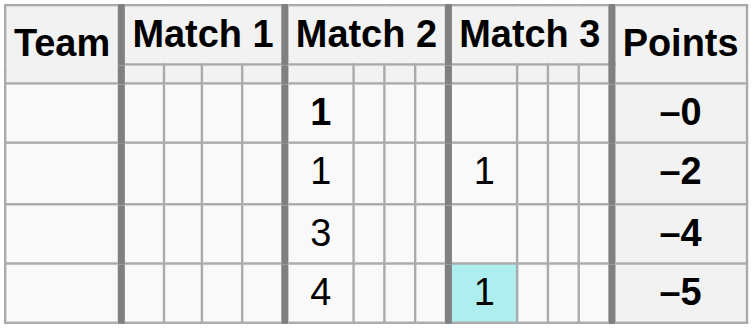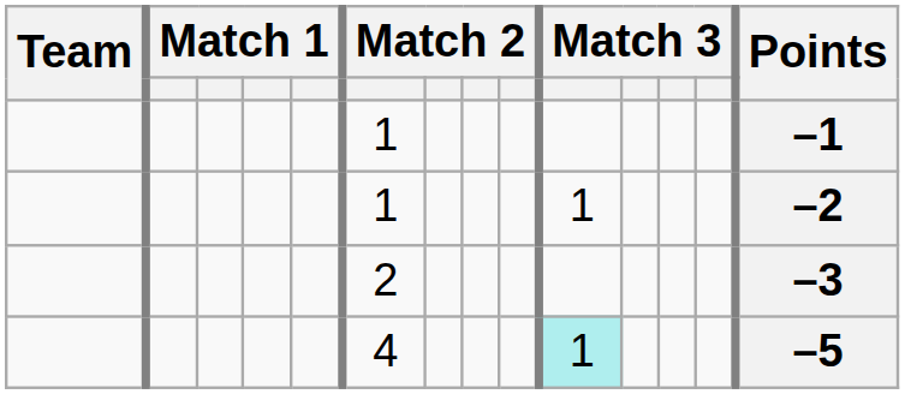row 3 | column 6: bold -> normal
row 3 | Points: –0 -> –1
row 5 | column 6: 3 -> 2
row 5 | Points: –4 -> –3
